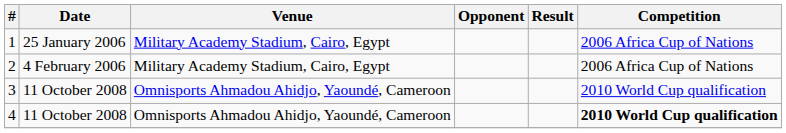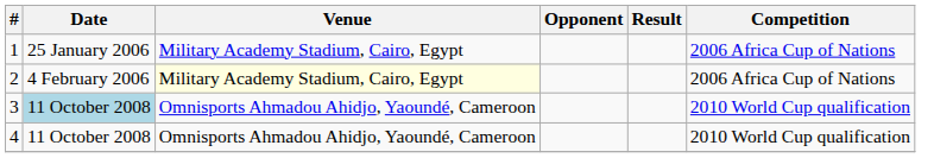2 | Venue: no background -> lightyellow background
3 | Date: no background -> lightblue background
4 | Competition: bold -> normal
